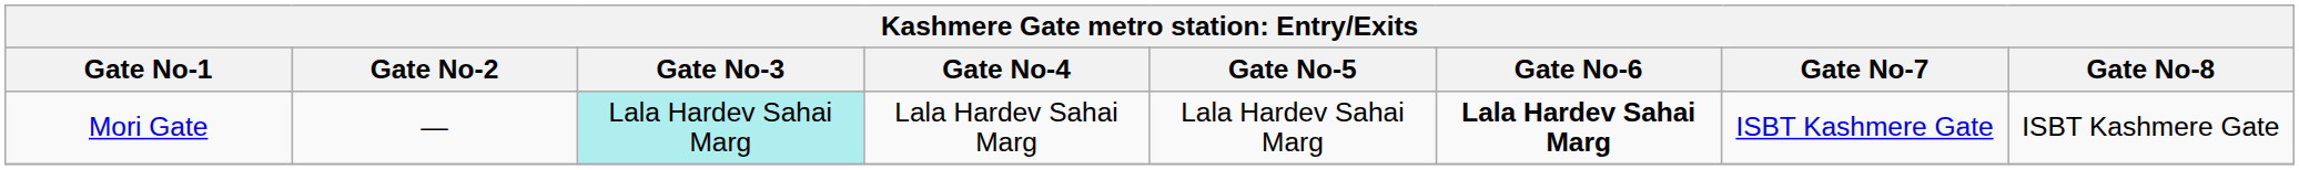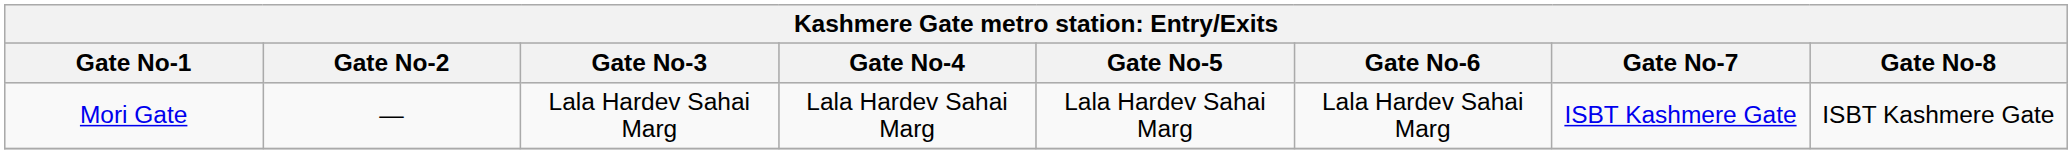Mori Gate | Gate No-3: paleturquoise background -> no background
Mori Gate | Gate No-6: bold -> normal
